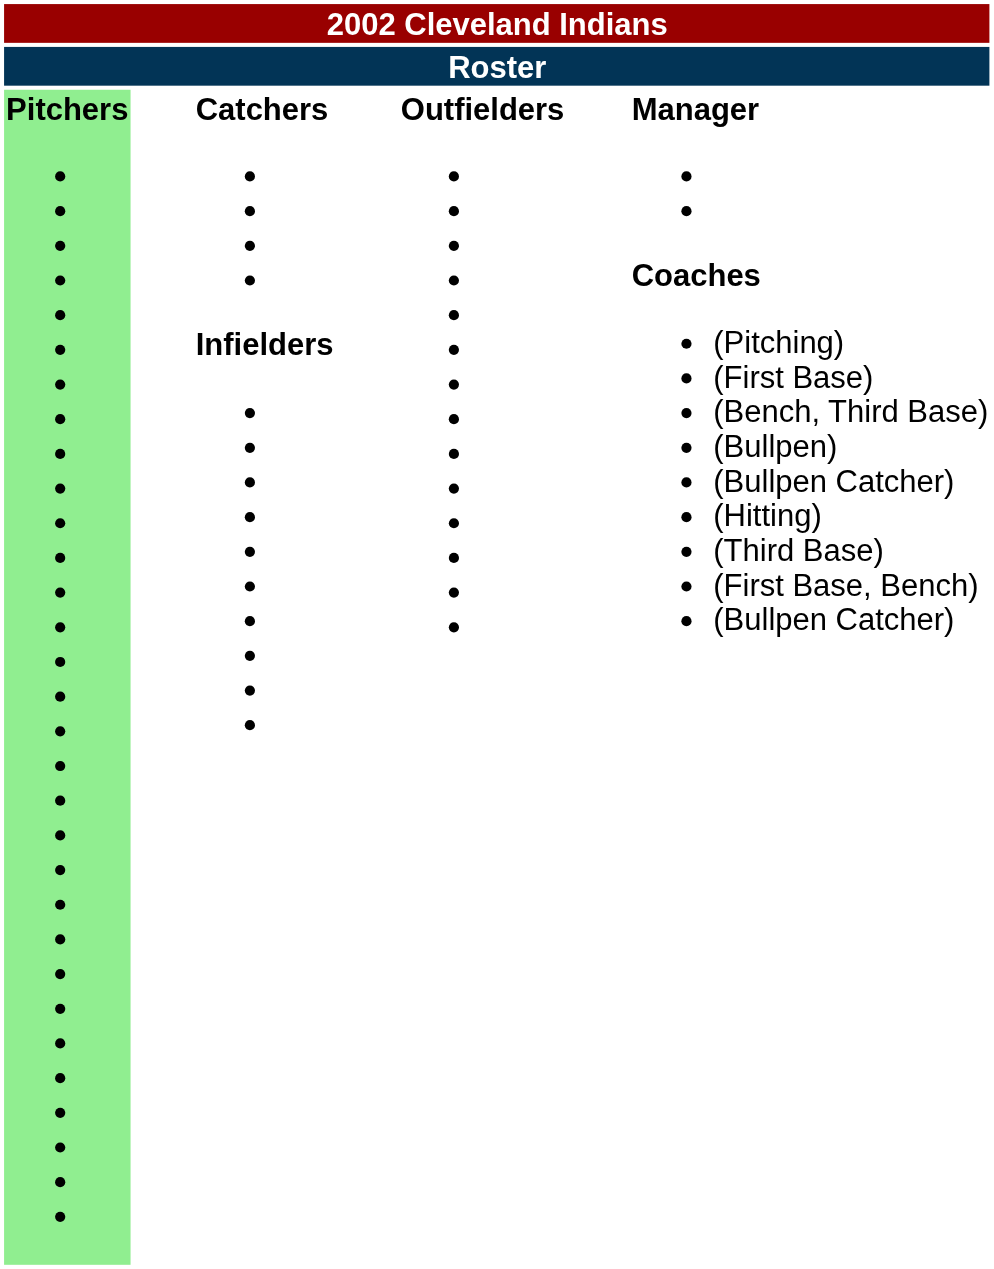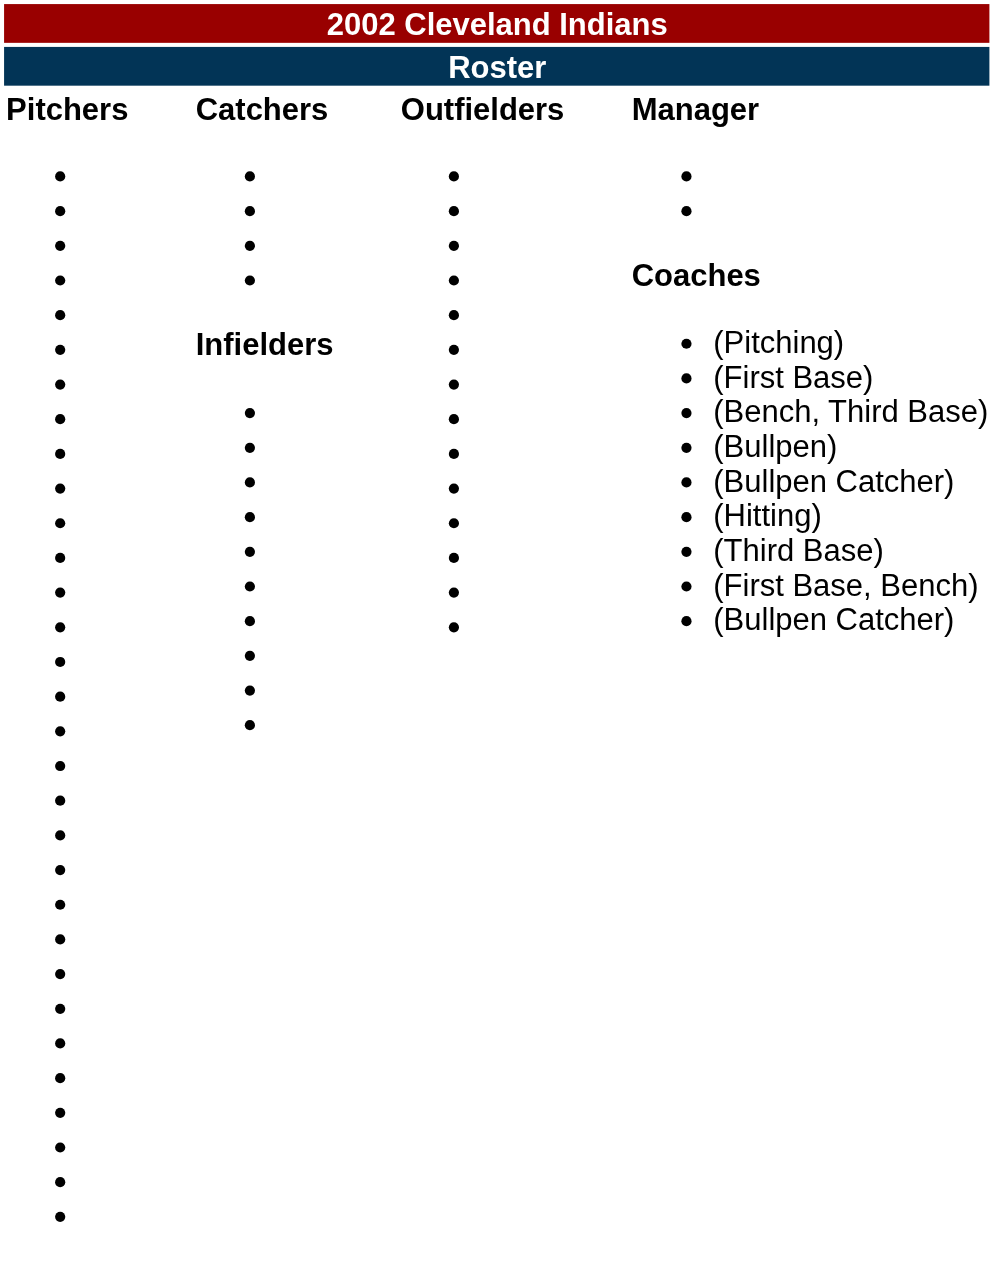Pitchers | column 1: lightgreen background -> no background
